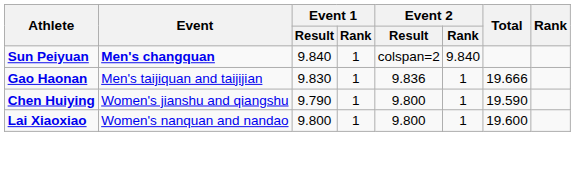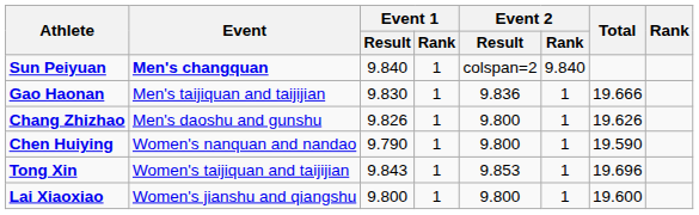+ row: Chang Zhizhao | Men's daoshu and gunshu | 9.826 | 1 | 9.800 | 1 | 19.626
Chen Huiying | Event: Women's jianshu and qiangshu -> Women's nanquan and nandao
+ row: Tong Xin | Women's taijiquan and taijijian | 9.843 | 1 | 9.853 | 1 | 19.696
Lai Xiaoxiao | Event: Women's nanquan and nandao -> Women's jianshu and qiangshu
